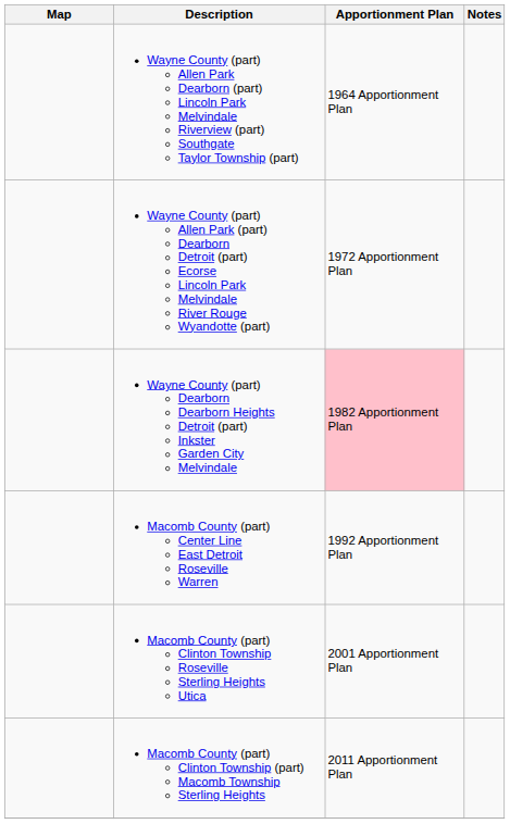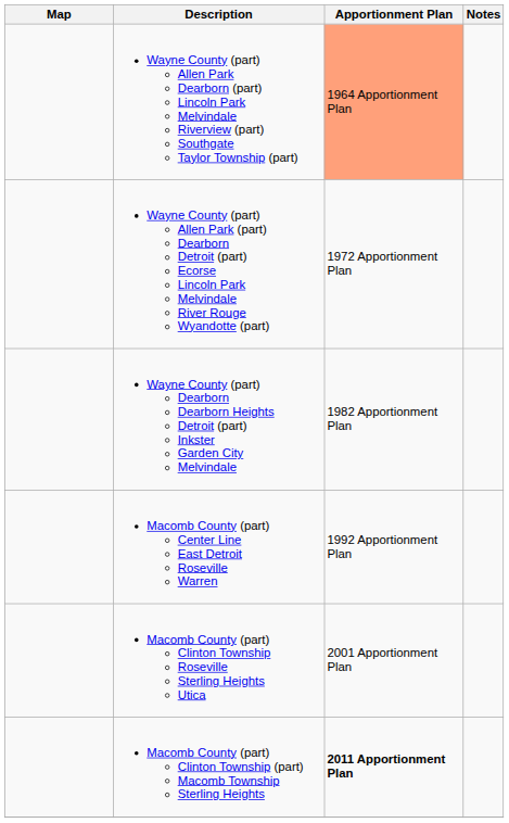row 2 | Apportionment Plan: no background -> lightsalmon background
row 4 | Apportionment Plan: pink background -> no background
row 7 | Apportionment Plan: normal -> bold
